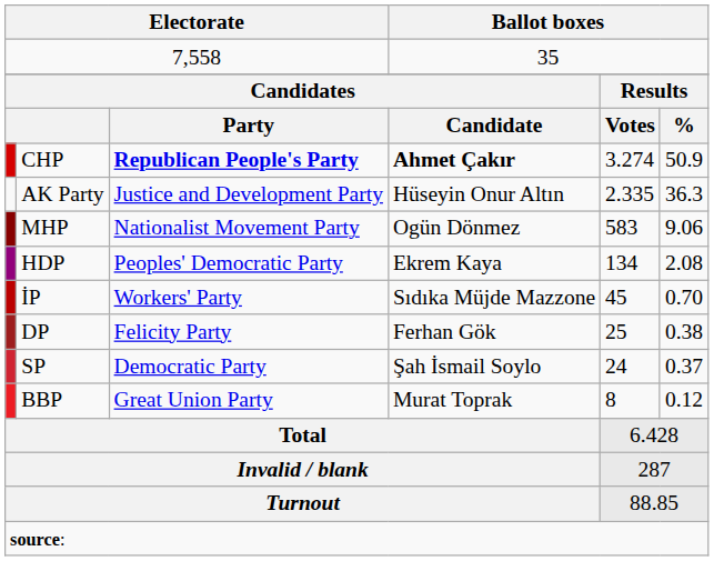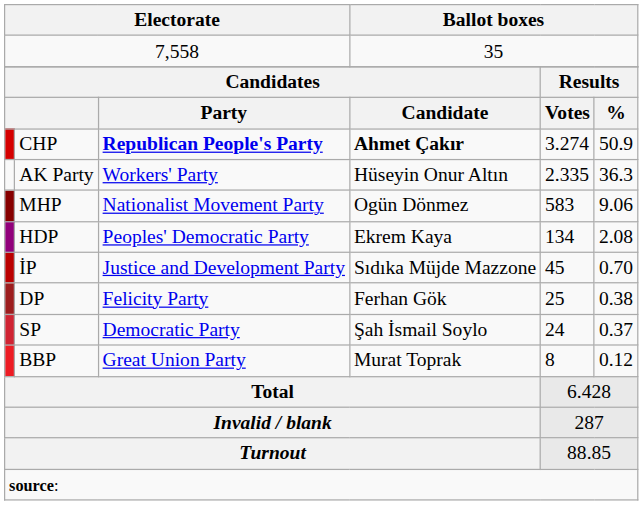AK Party | column 3: Justice and Development Party -> Workers' Party
İP | column 3: Workers' Party -> Justice and Development Party
